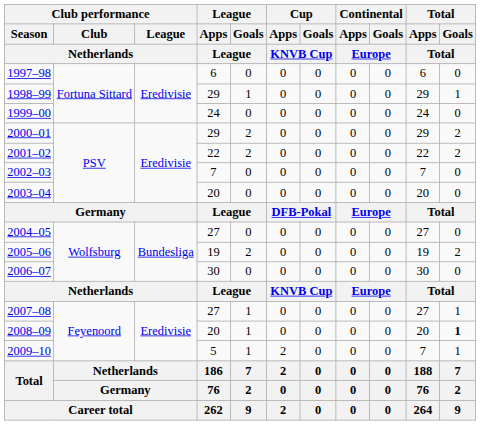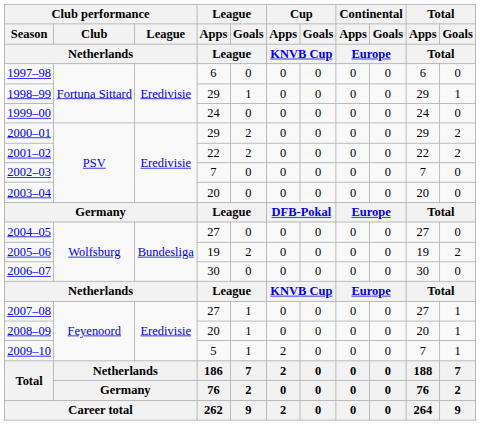2008–09 | Total / Goals / Total: bold -> normal
